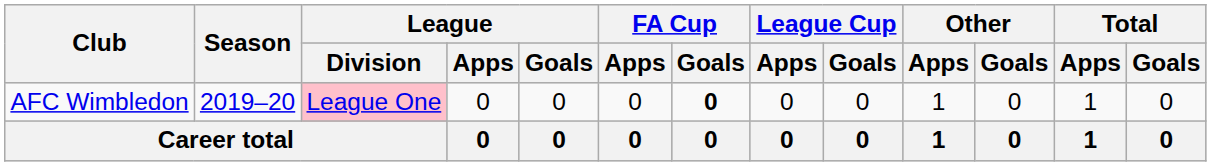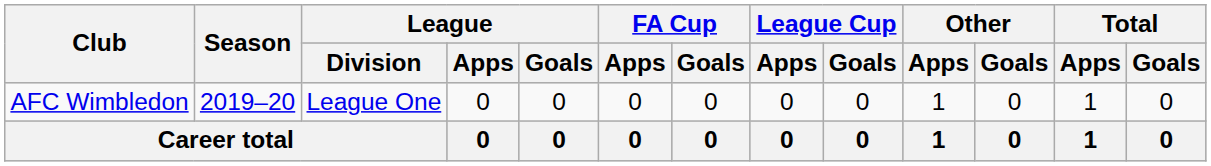AFC Wimbledon | League / Division: pink background -> no background
AFC Wimbledon | FA Cup / Goals: bold -> normal
